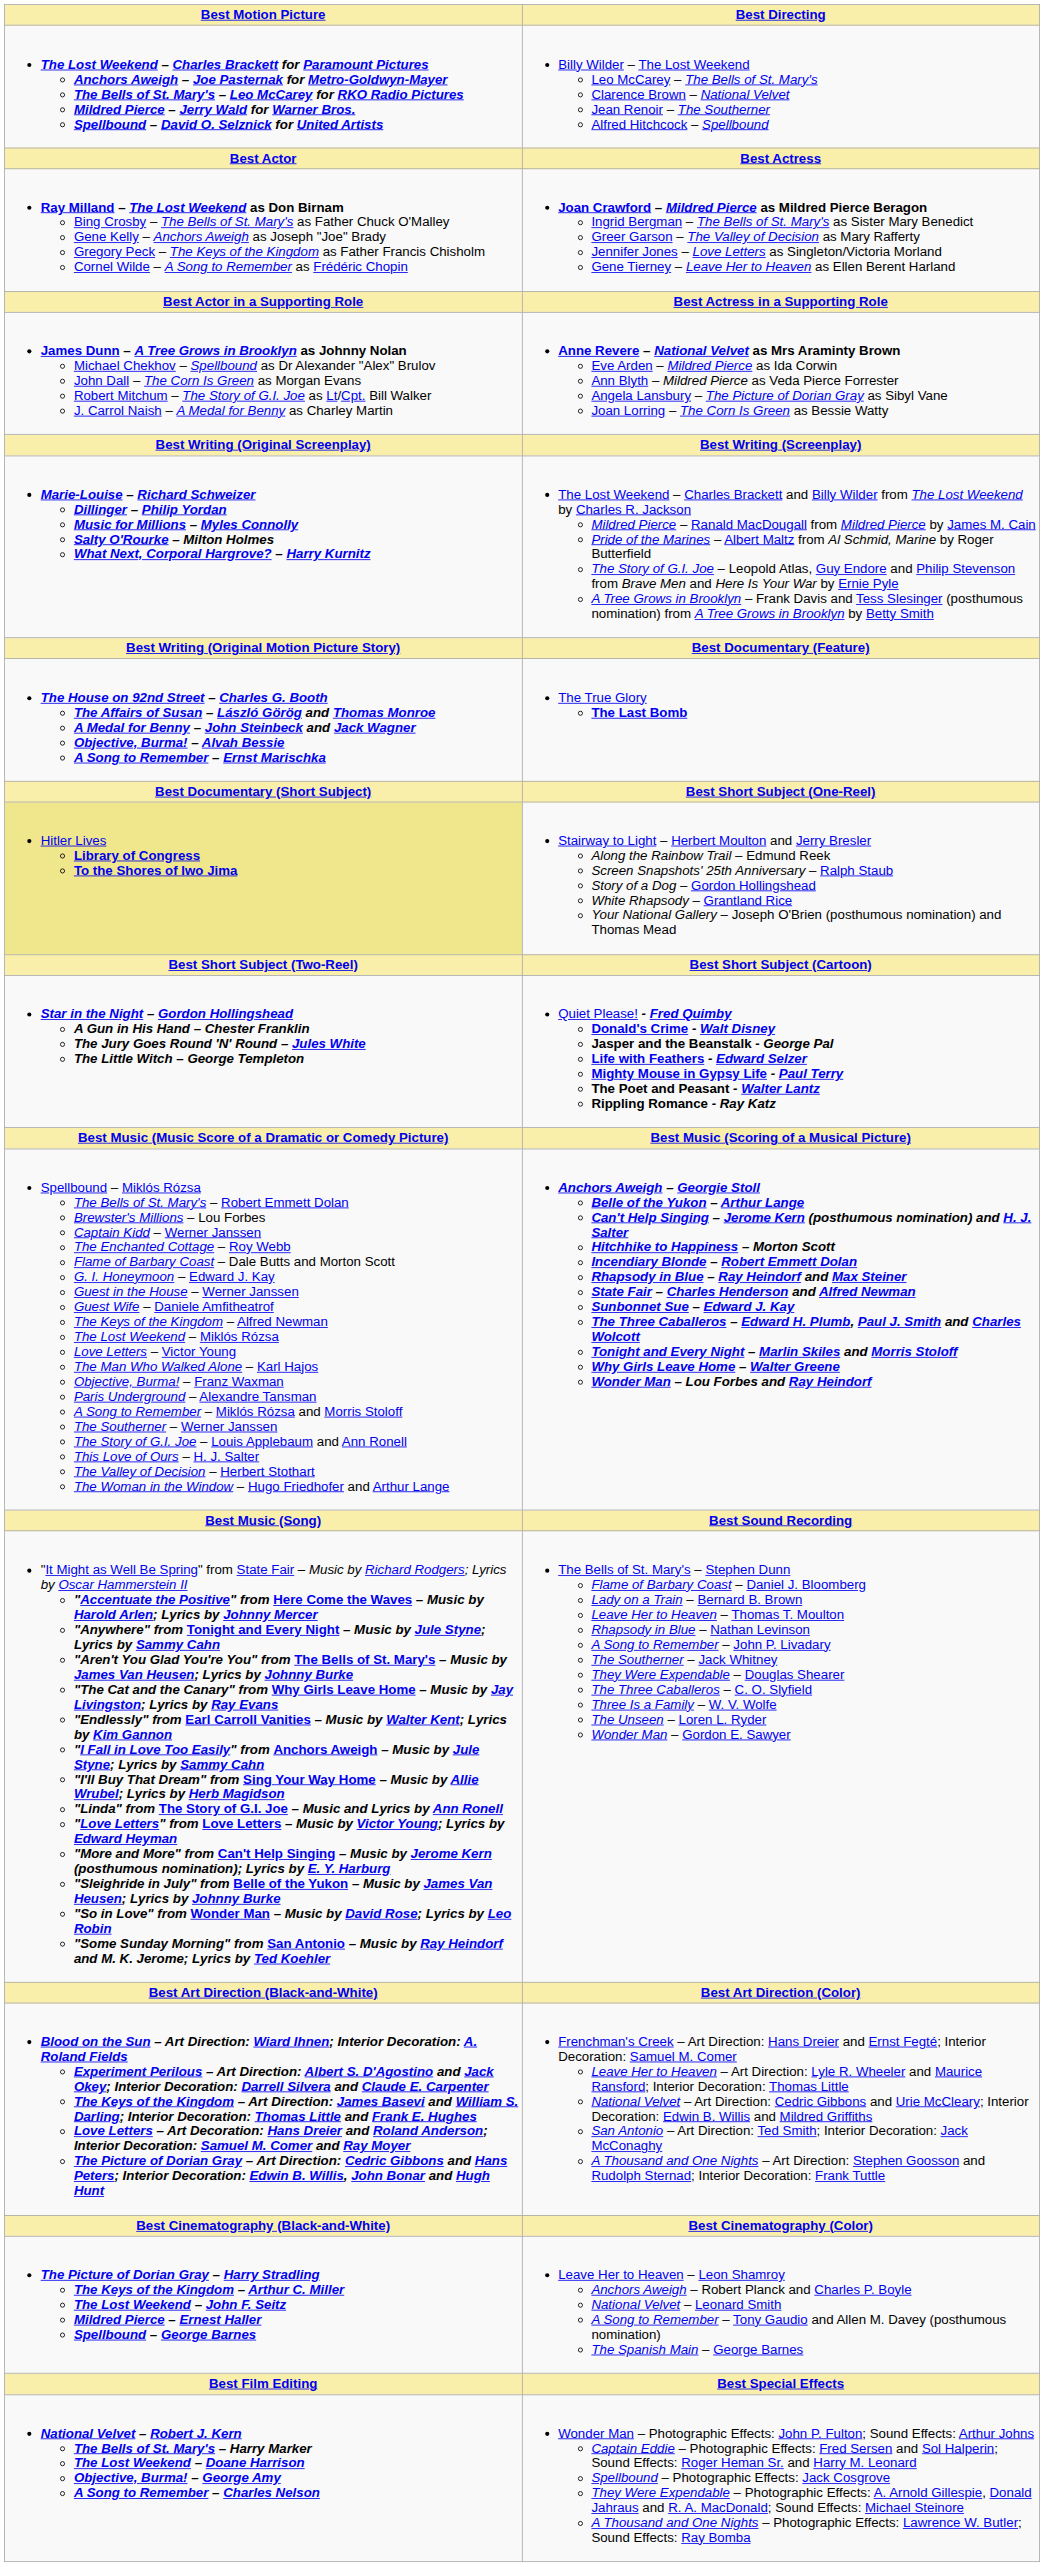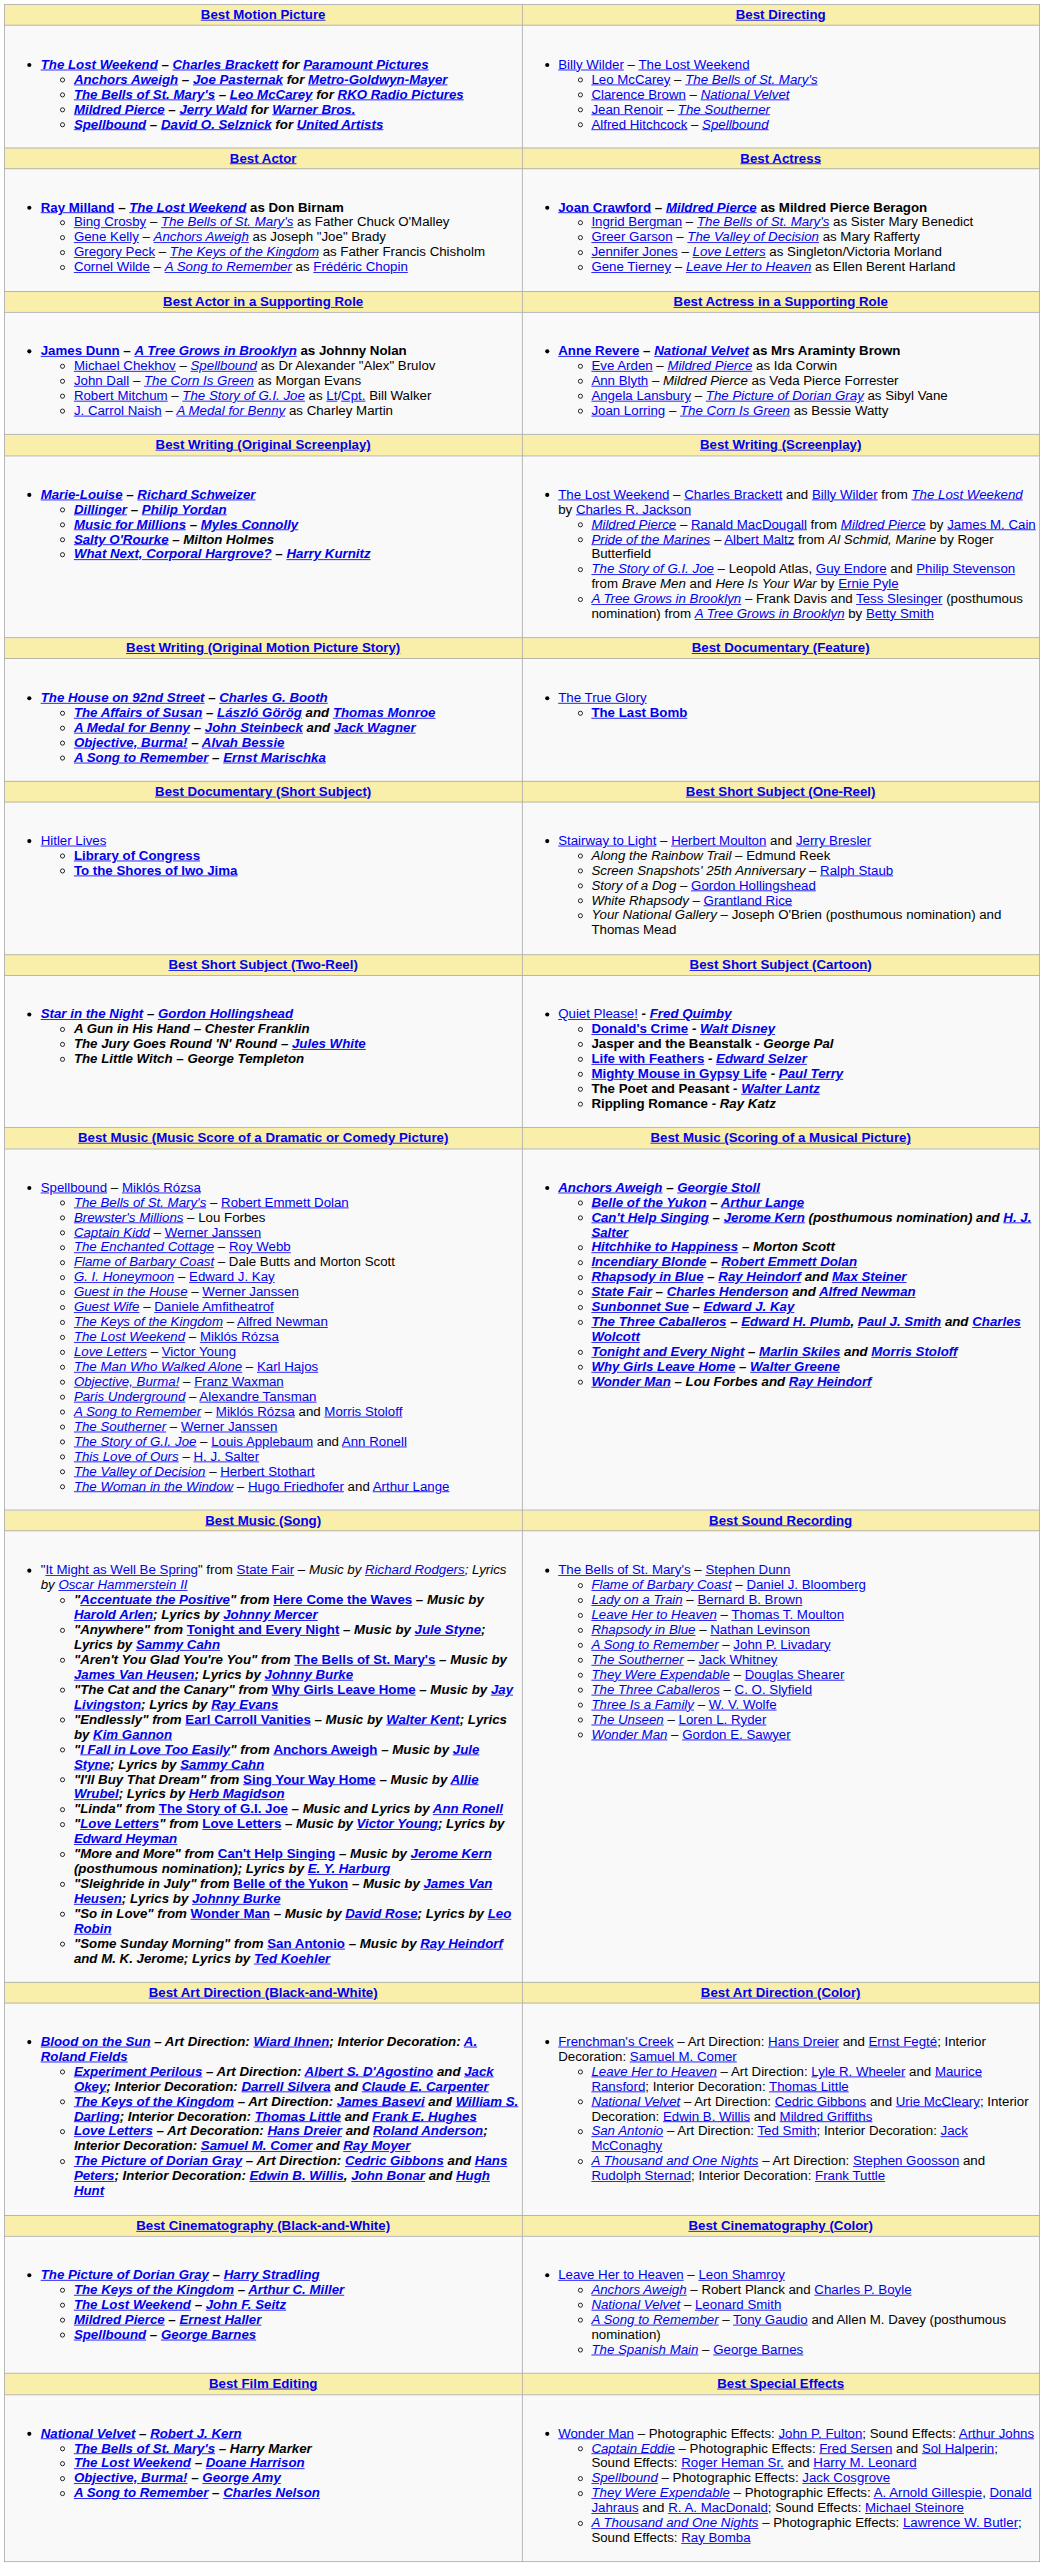Hitler Lives Library of Congress To the Shores of Iwo Jima | Best Motion Picture: khaki background -> no background
